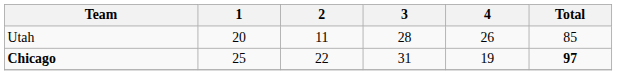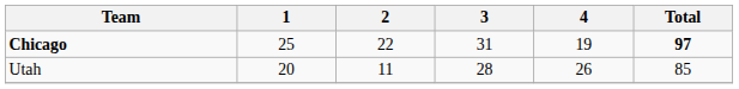rows swapped: Utah <-> Chicago
